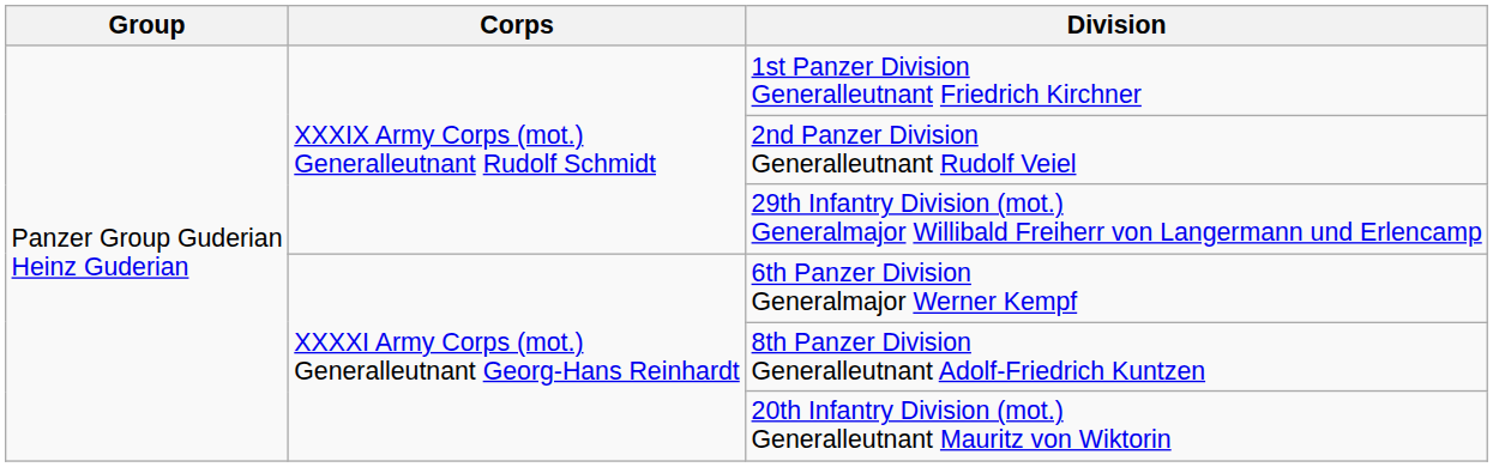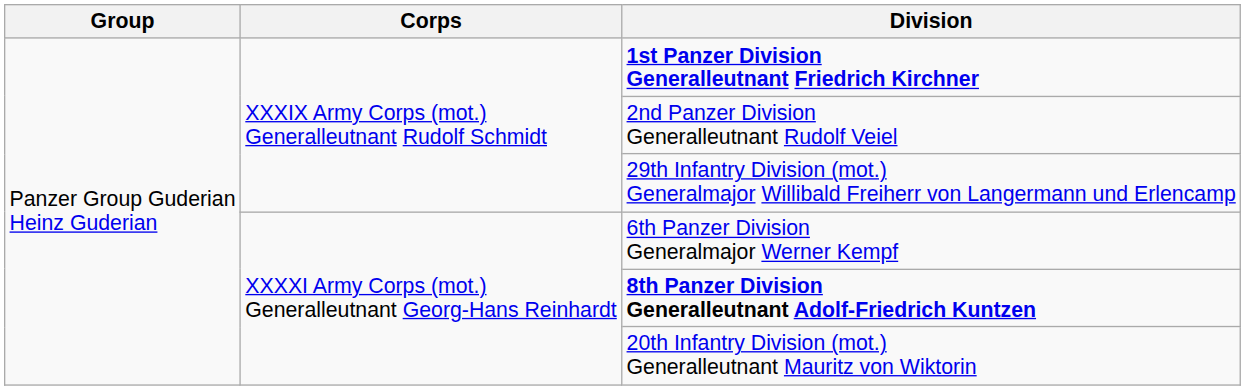1st Panzer Division Generalleutnant Friedrich Kirchner | Division: normal -> bold
8th Panzer Division Generalleutnant Adolf-Friedrich Kuntzen | Division: normal -> bold
